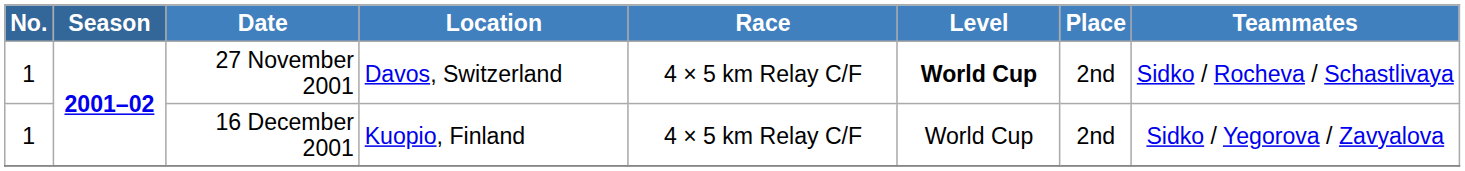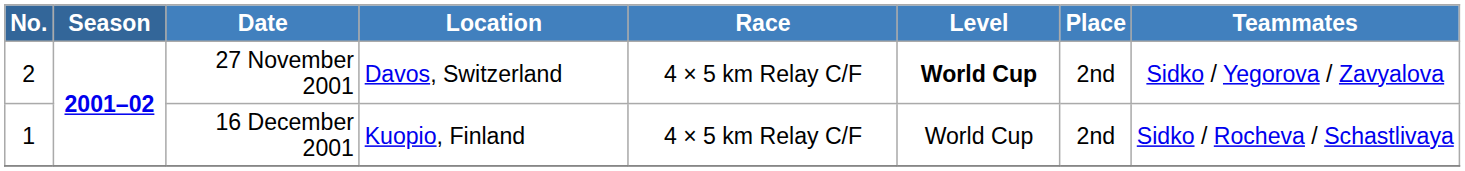27 November 2001 | No.: 1 -> 2
27 November 2001 | Teammates: Sidko / Rocheva / Schastlivaya -> Sidko / Yegorova / Zavyalova
16 December 2001 | Teammates: Sidko / Yegorova / Zavyalova -> Sidko / Rocheva / Schastlivaya
